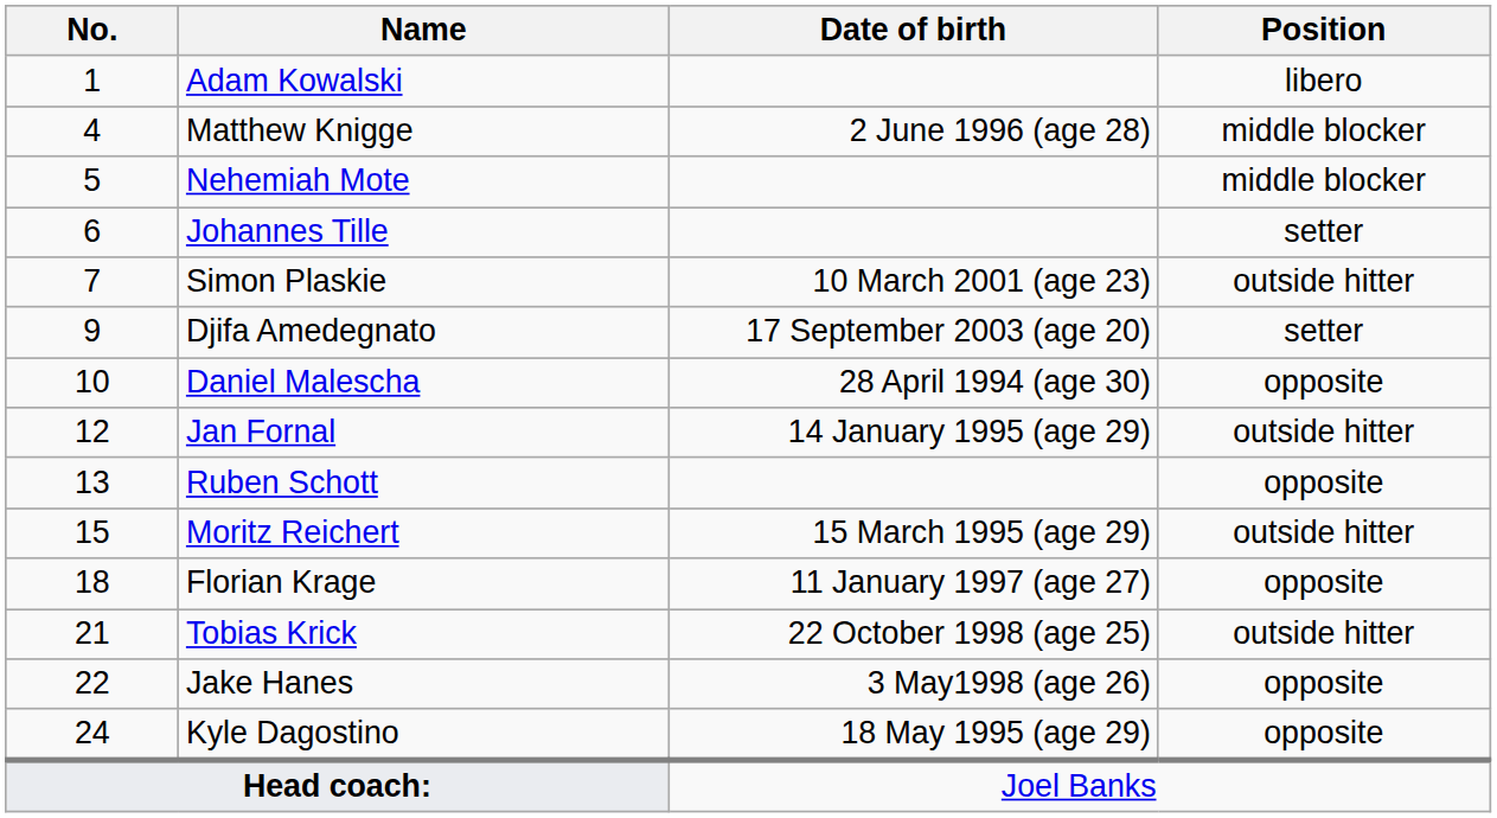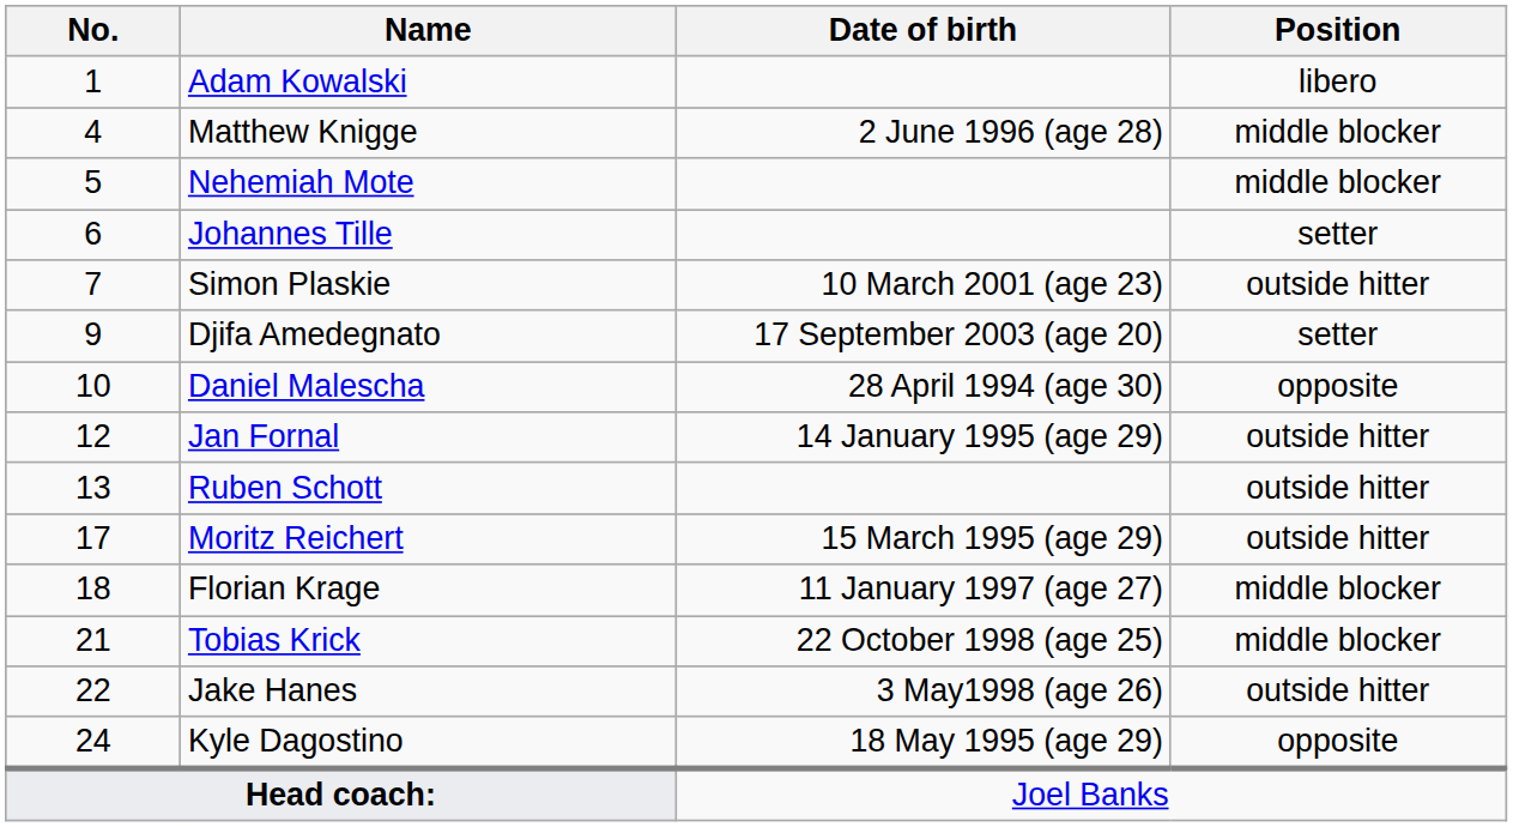Ruben Schott | Position: opposite -> outside hitter
Moritz Reichert | No.: 15 -> 17
Florian Krage | Position: opposite -> middle blocker
Tobias Krick | Position: outside hitter -> middle blocker
Jake Hanes | Position: opposite -> outside hitter
